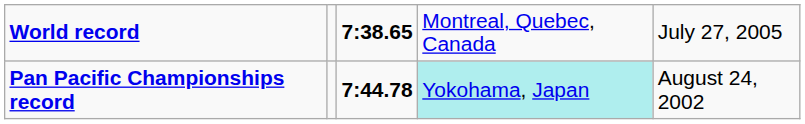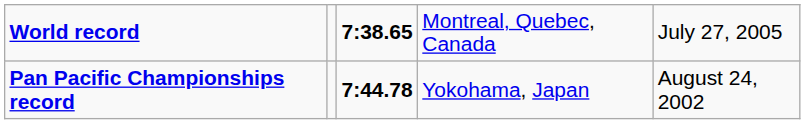Pan Pacific Championships record | column 4: paleturquoise background -> no background
